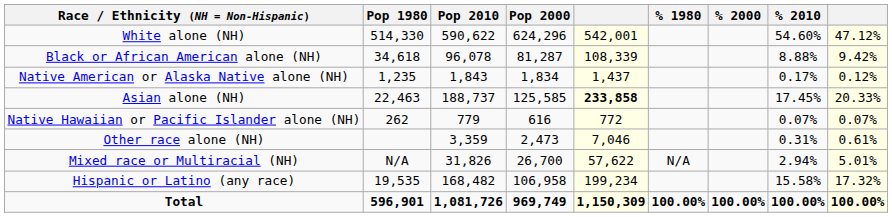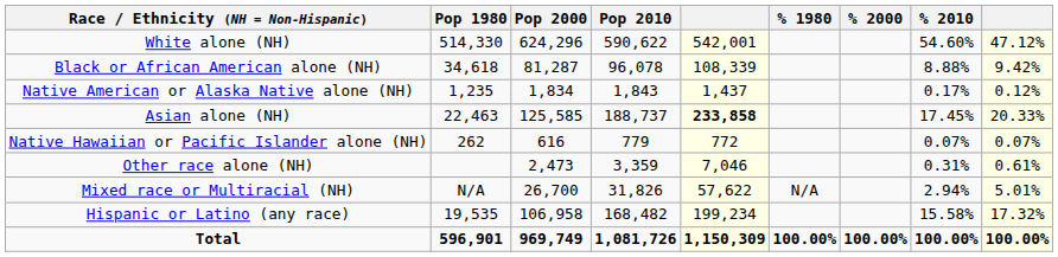columns swapped: Pop 2000 <-> Pop 2010
